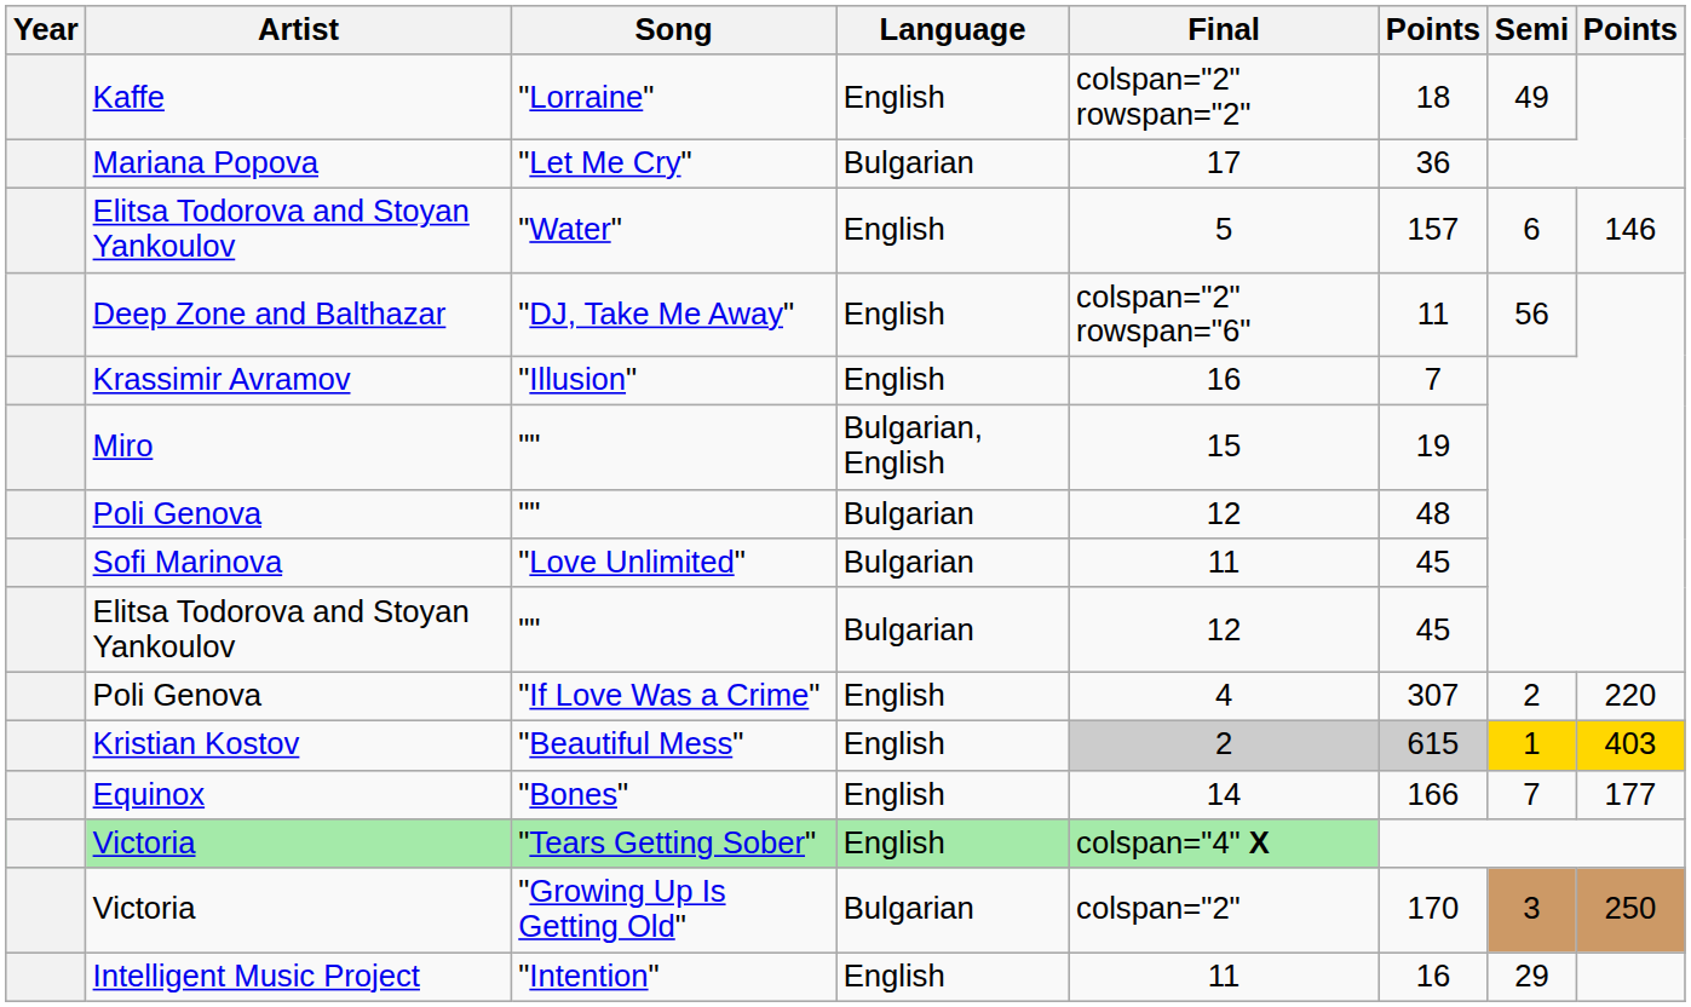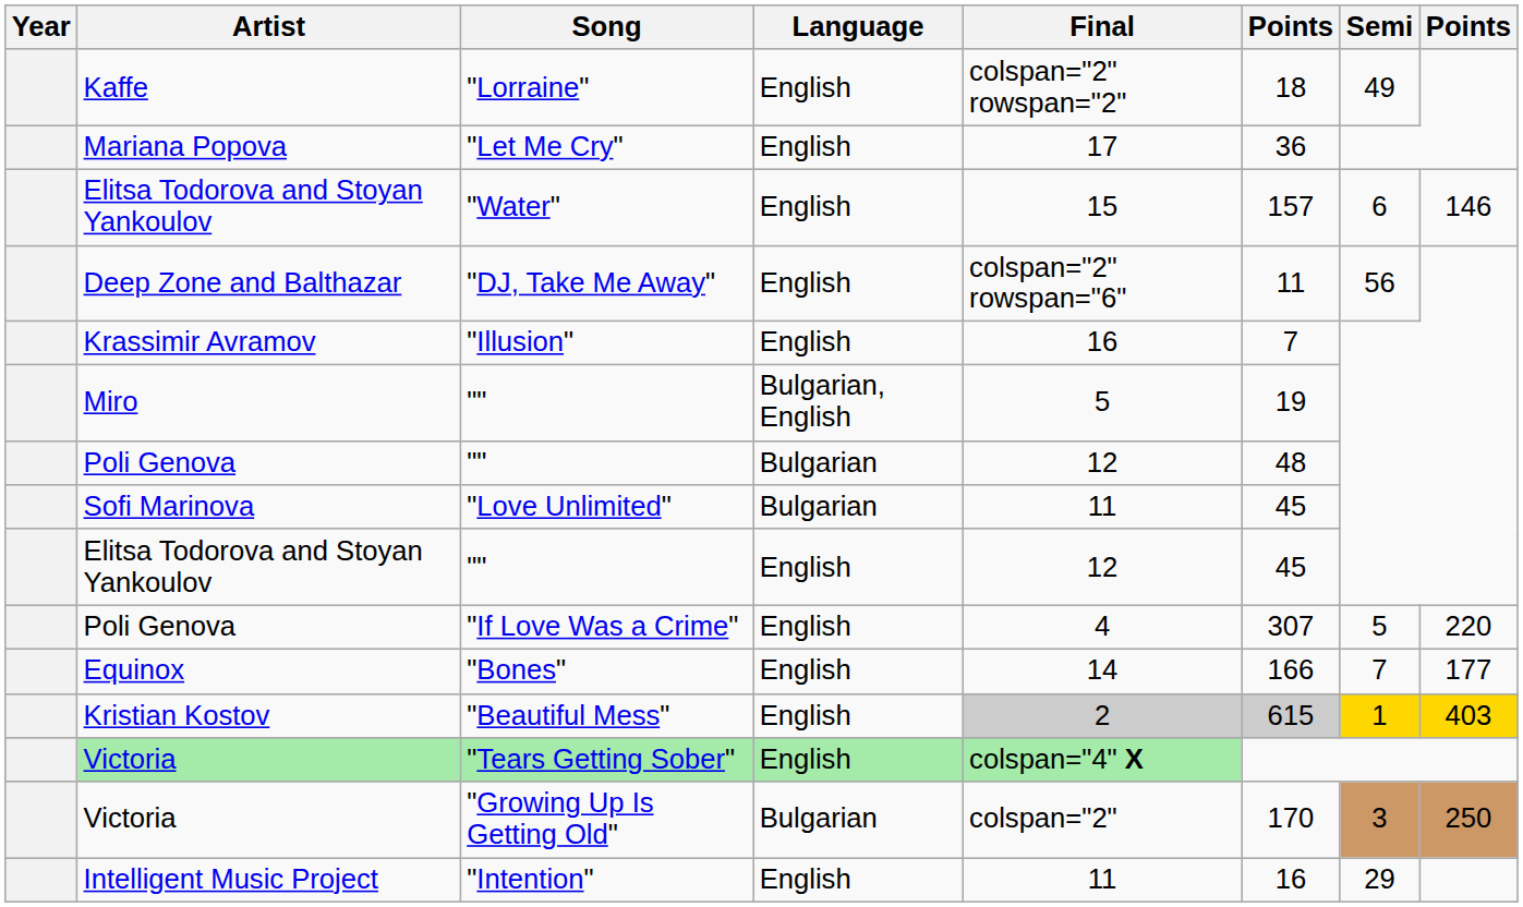"Let Me Cry" | Language: Bulgarian -> English
"Water" | Final: 5 -> 15
Miro / "" | Final: 15 -> 5
Elitsa Todorova and Stoyan Yankoulov / "" | Language: Bulgarian -> English
"If Love Was a Crime" | Semi: 2 -> 5
rows swapped: "Beautiful Mess" <-> "Bones"
